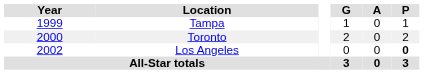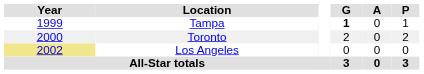Tampa | G: normal -> bold
Los Angeles | Year: no background -> khaki background
Los Angeles | P: bold -> normal
